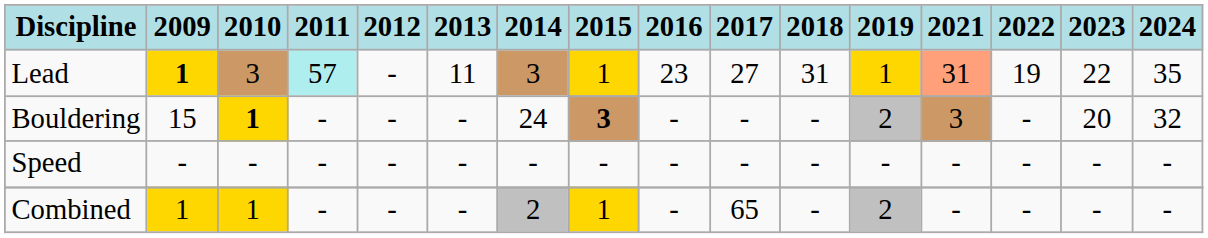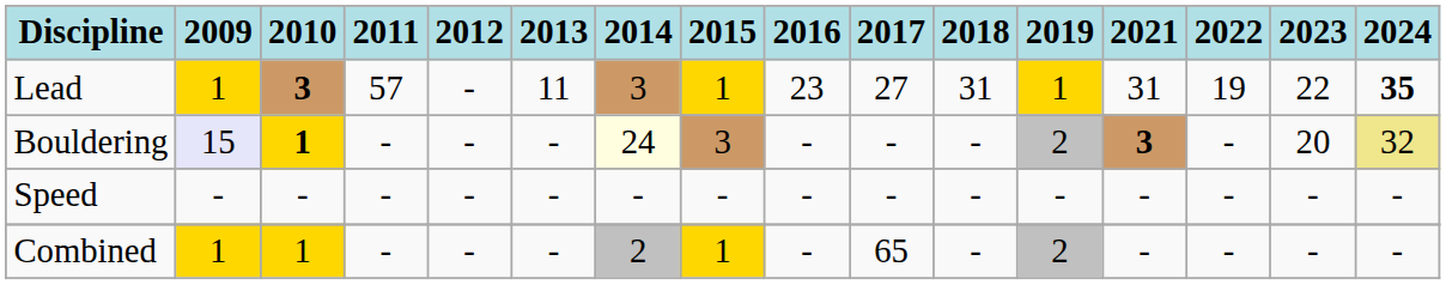Lead | 2009: bold -> normal
Lead | 2010: normal -> bold
Lead | 2011: paleturquoise background -> no background
Lead | 2021: lightsalmon background -> no background
Lead | 2024: normal -> bold
Bouldering | 2009: no background -> lavender background
Bouldering | 2014: no background -> lightyellow background
Bouldering | 2015: bold -> normal
Bouldering | 2021: normal -> bold
Bouldering | 2024: no background -> khaki background
